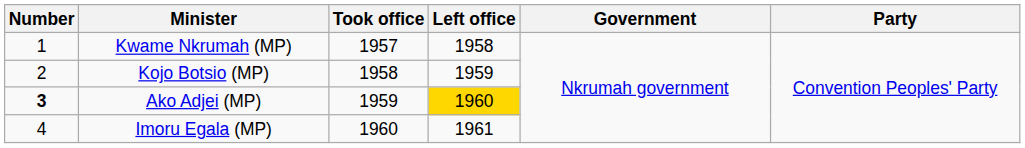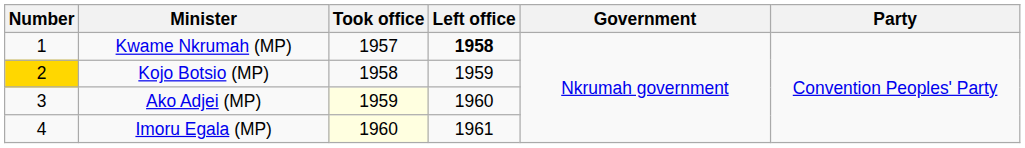Kwame Nkrumah (MP) | Left office: normal -> bold
Kojo Botsio (MP) | Number: no background -> gold background
Ako Adjei (MP) | Number: bold -> normal
Ako Adjei (MP) | Took office: no background -> lightyellow background
Ako Adjei (MP) | Left office: gold background -> no background
Imoru Egala (MP) | Took office: no background -> lightyellow background
